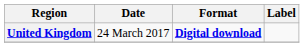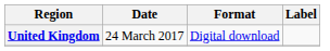United Kingdom | Format: bold -> normal
